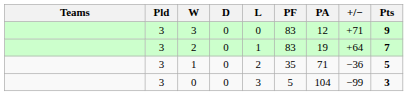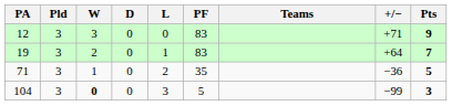columns swapped: Teams <-> PA
row 5 | W: normal -> bold
